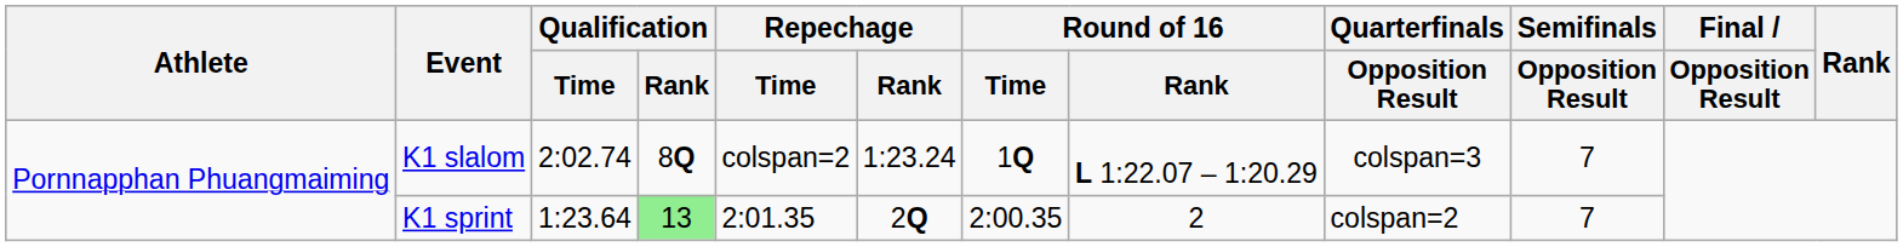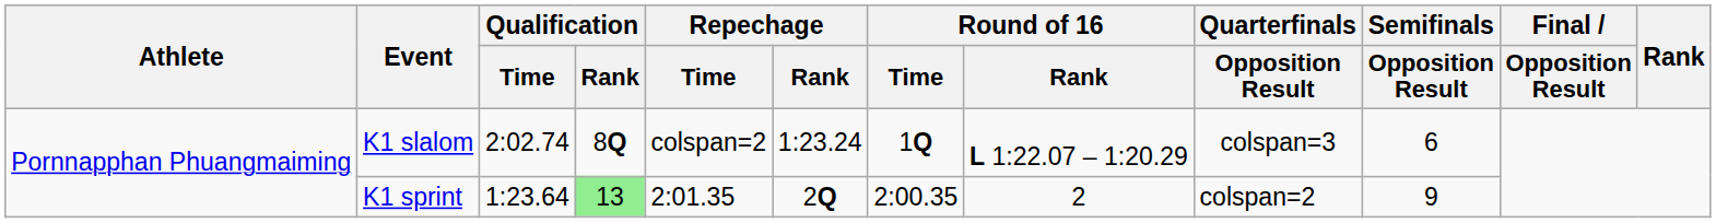K1 slalom | Semifinals / Opposition Result: 7 -> 6
K1 sprint | Semifinals / Opposition Result: 7 -> 9
